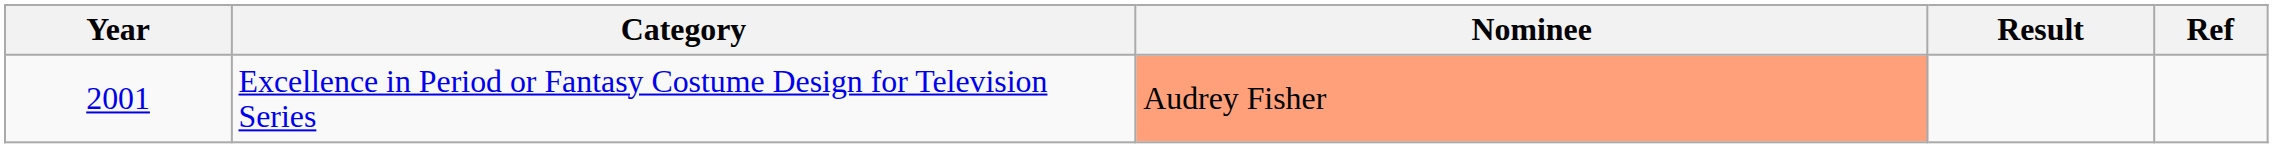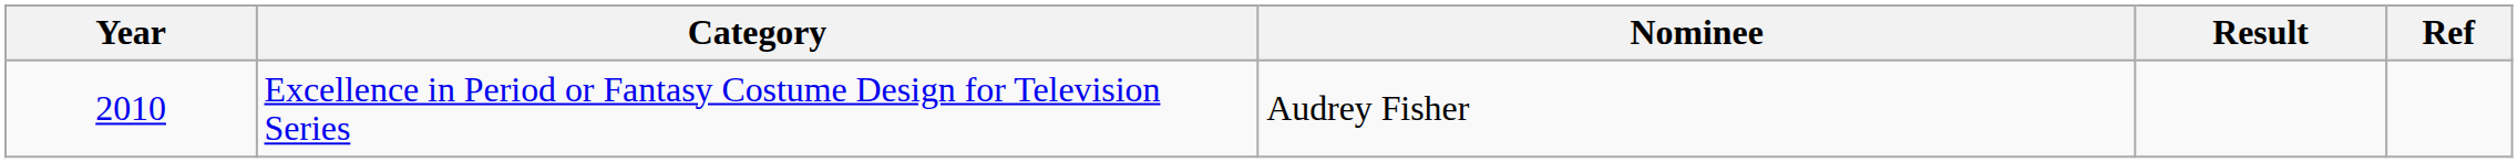row 2 | Year: 2001 -> 2010
row 2 | Nominee: lightsalmon background -> no background
